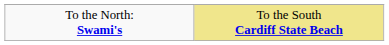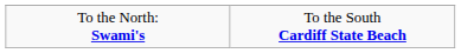To the North: Swami's | column 2: khaki background -> no background
